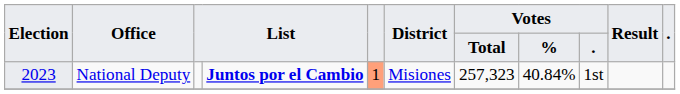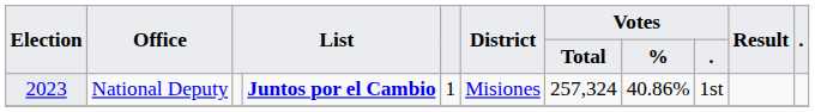National Deputy | column 5: lightsalmon background -> no background
National Deputy | Votes / Total: 257,323 -> 257,324
National Deputy | Votes / %: 40.84% -> 40.86%
